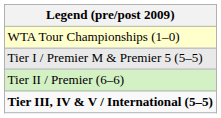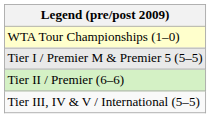row 5 | column 1: bold -> normal
